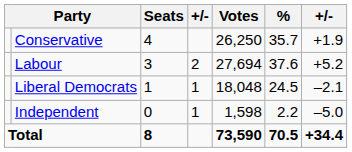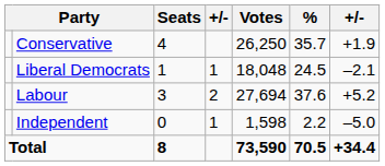rows swapped: Labour <-> Liberal Democrats
